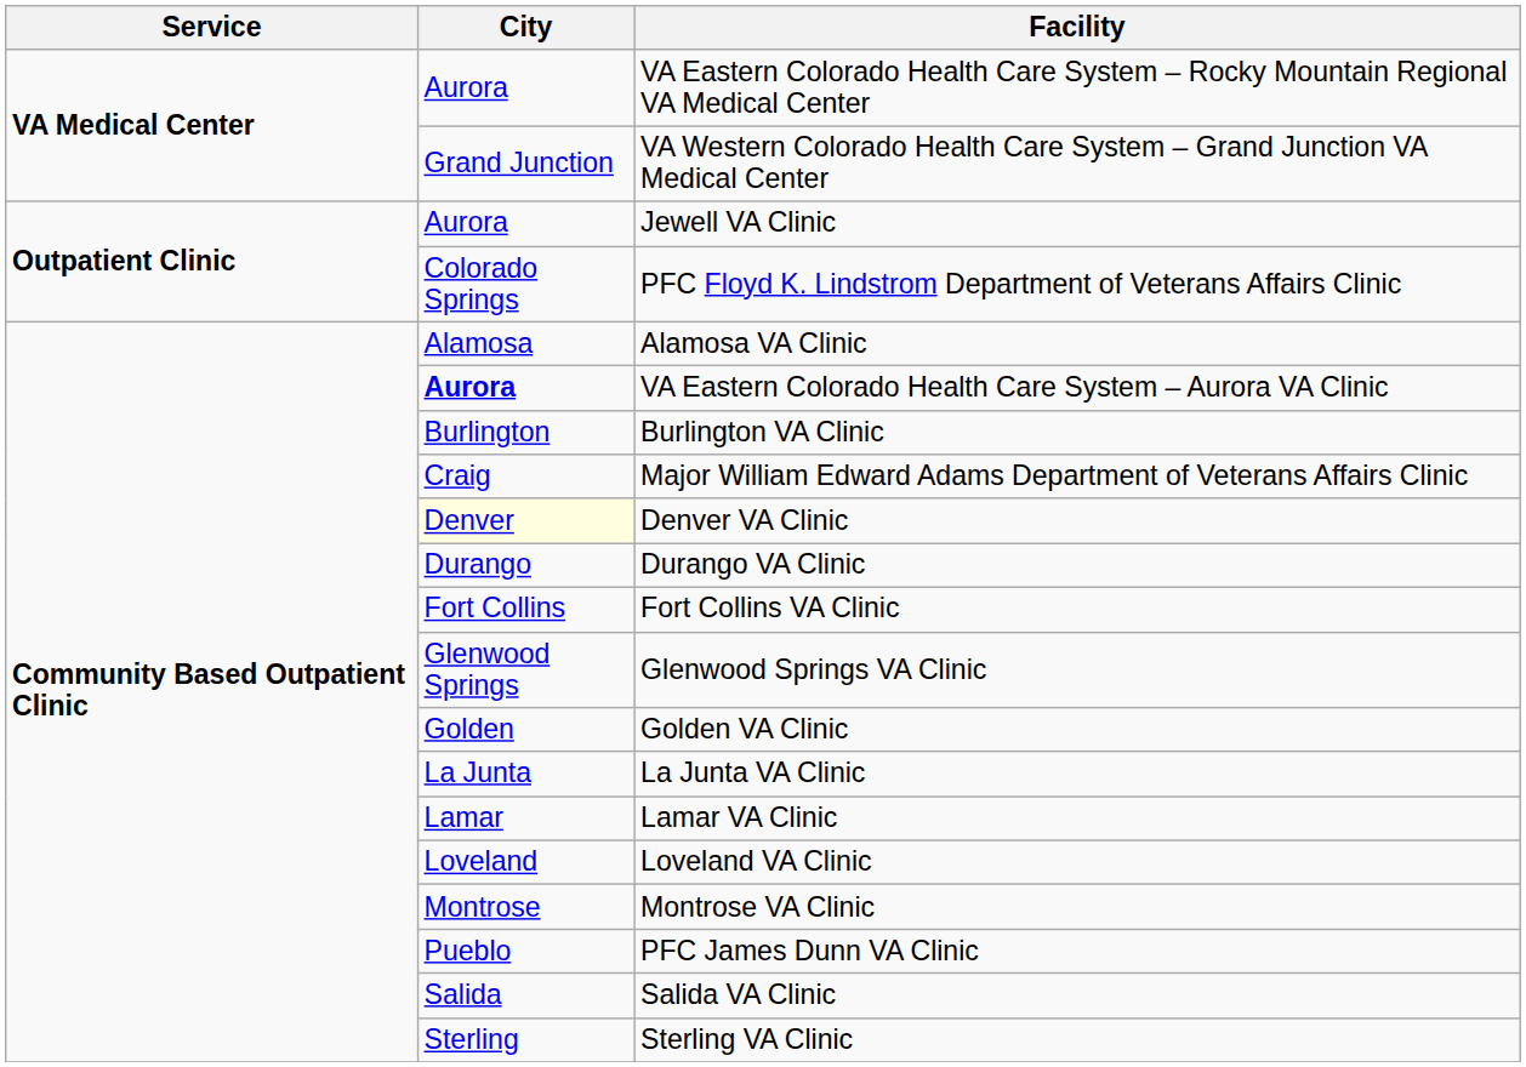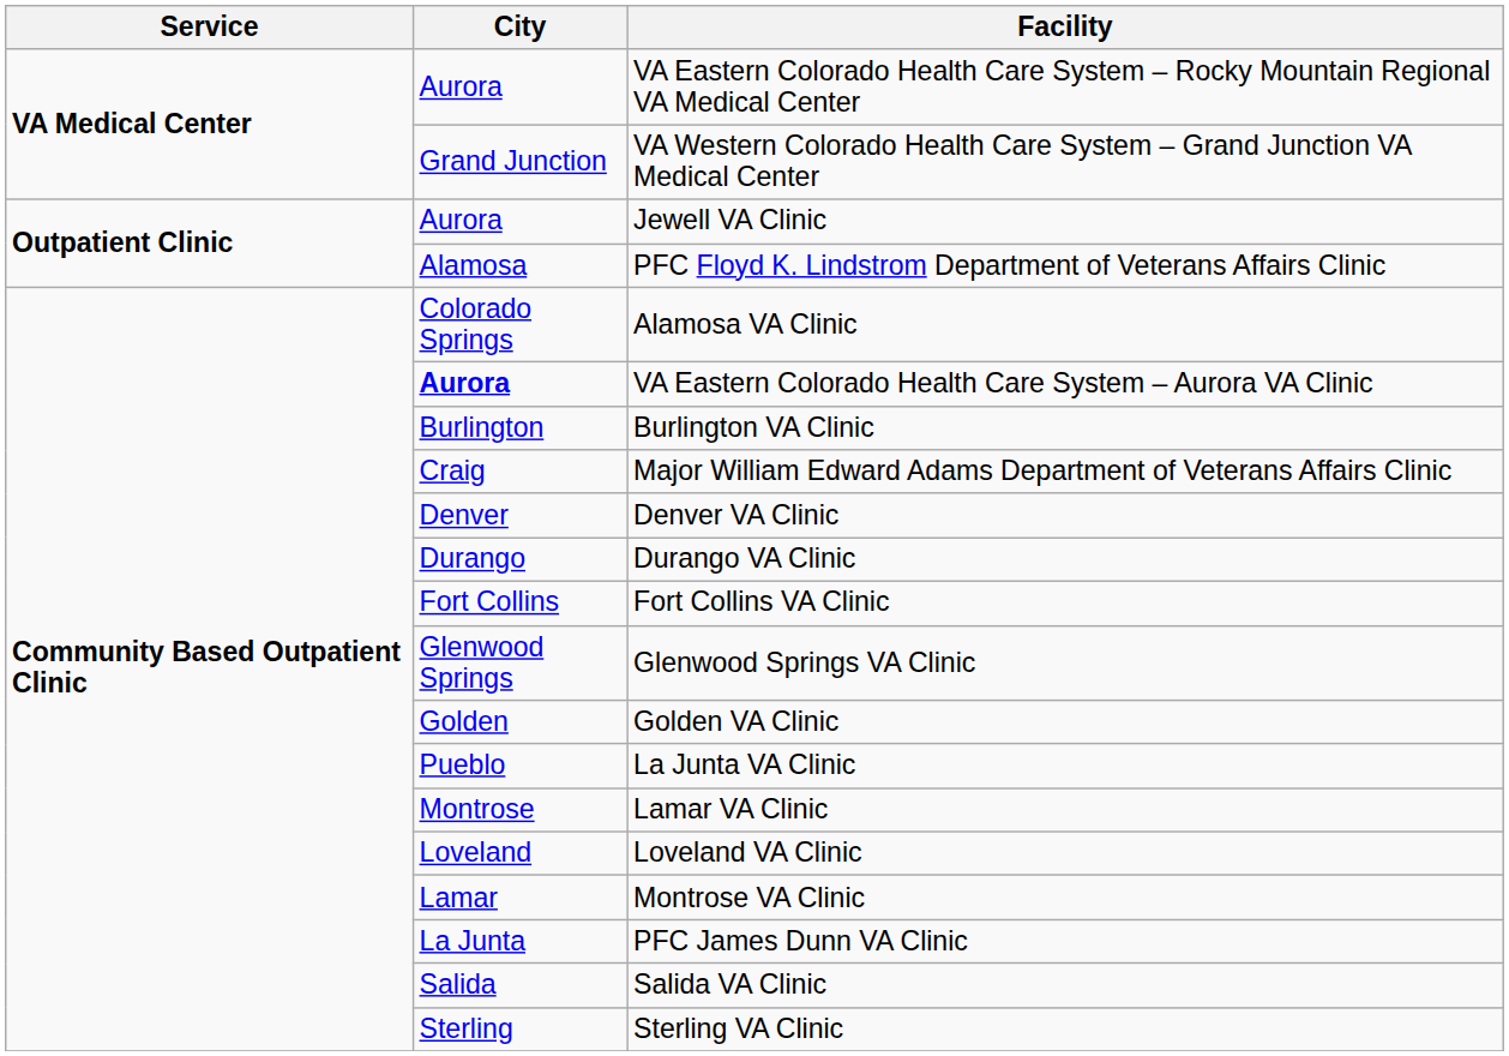PFC Floyd K. Lindstrom Department of Veterans Affairs Clinic | City: Colorado Springs -> Alamosa
Alamosa VA Clinic | City: Alamosa -> Colorado Springs
Denver VA Clinic | City: lightyellow background -> no background
La Junta VA Clinic | City: La Junta -> Pueblo
Lamar VA Clinic | City: Lamar -> Montrose
Montrose VA Clinic | City: Montrose -> Lamar
PFC James Dunn VA Clinic | City: Pueblo -> La Junta
